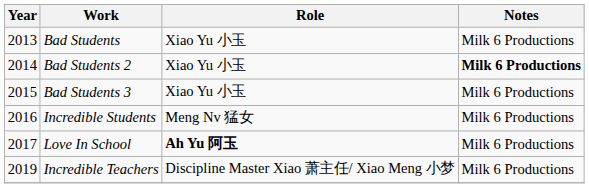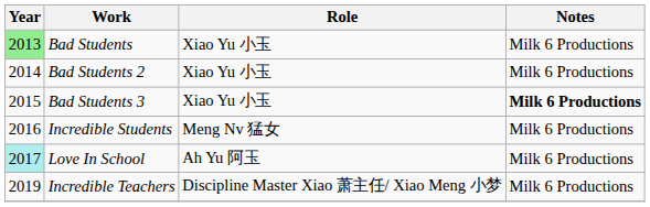Bad Students | Year: no background -> lightgreen background
Bad Students 2 | Notes: bold -> normal
Bad Students 3 | Notes: normal -> bold
Love In School | Year: no background -> paleturquoise background
Love In School | Role: bold -> normal
